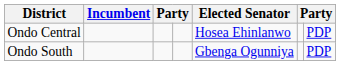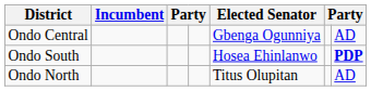Ondo Central | Elected Senator: Hosea Ehinlanwo -> Gbenga Ogunniya
Ondo Central | column 7: PDP -> AD
Ondo South | Elected Senator: Gbenga Ogunniya -> Hosea Ehinlanwo
Ondo South | column 7: normal -> bold
+ row: Ondo North | Titus Olupitan | AD
